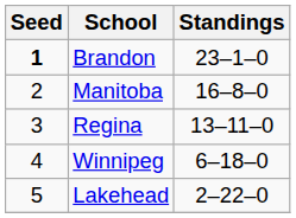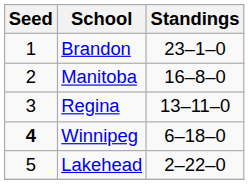Brandon | Seed: bold -> normal
Winnipeg | Seed: normal -> bold
